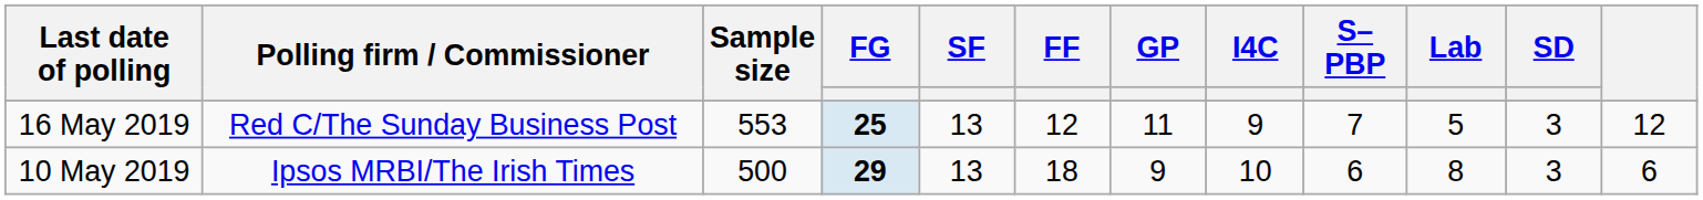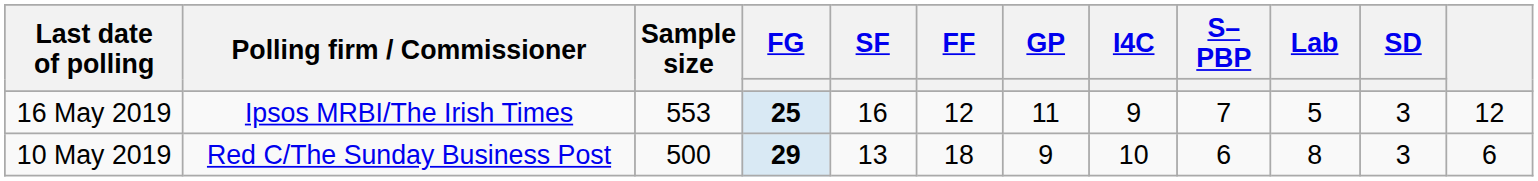16 May 2019 | Polling firm / Commissioner: Red C/The Sunday Business Post -> Ipsos MRBI/The Irish Times
16 May 2019 | SF: 13 -> 16
10 May 2019 | Polling firm / Commissioner: Ipsos MRBI/The Irish Times -> Red C/The Sunday Business Post
